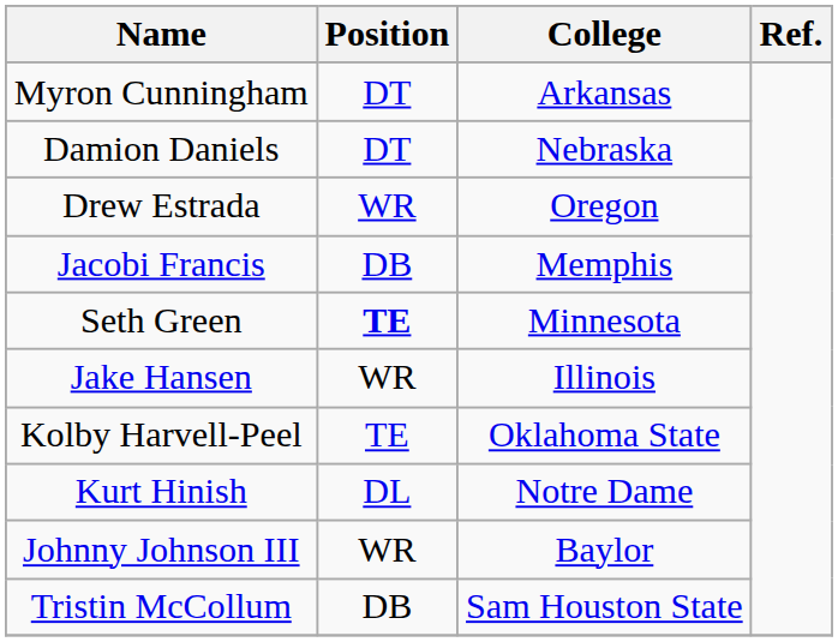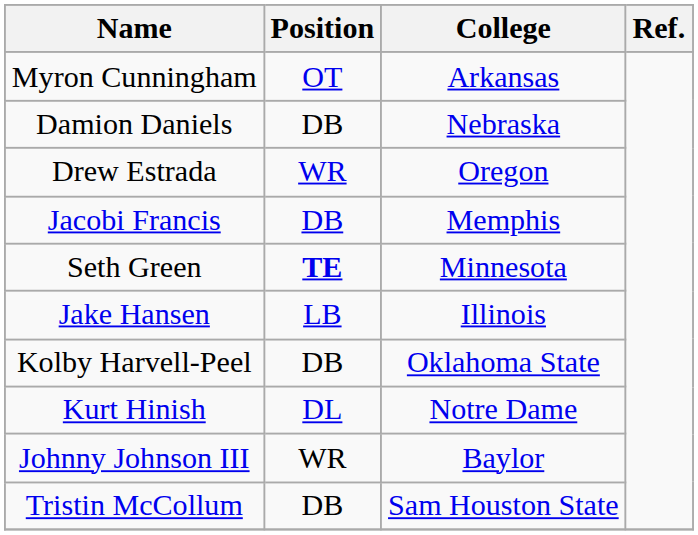Myron Cunningham | Position: DT -> OT
Damion Daniels | Position: DT -> DB
Jake Hansen | Position: WR -> LB
Kolby Harvell-Peel | Position: TE -> DB
